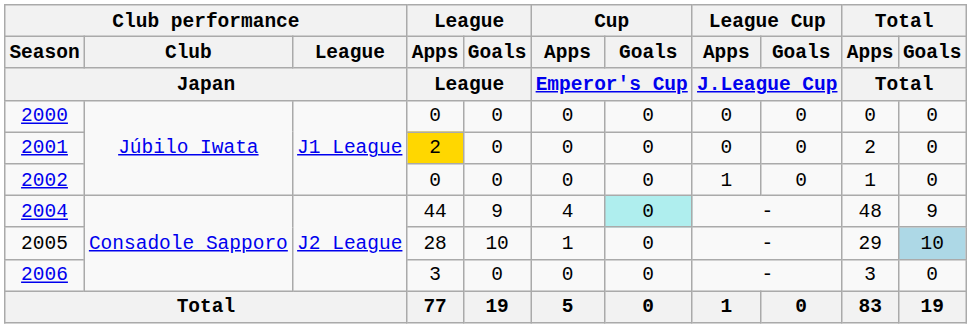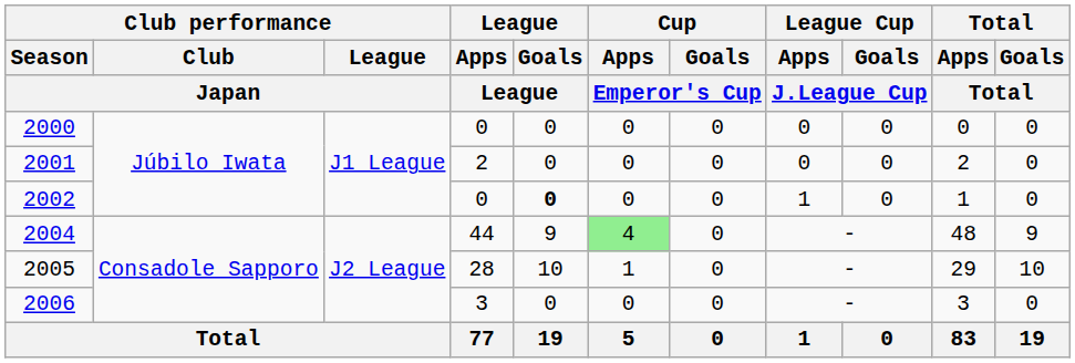2001 | League / Apps / League: gold background -> no background
2002 | League / Goals / League: normal -> bold
2004 | Cup / Apps / Emperor's Cup: no background -> lightgreen background
2004 | Cup / Goals / Emperor's Cup: paleturquoise background -> no background
2005 | Total / Goals / Total: lightblue background -> no background
